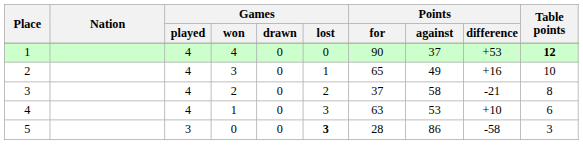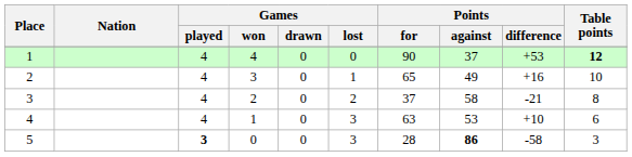5 | Games / played: normal -> bold
5 | Games / lost: bold -> normal
5 | Points / against: normal -> bold
